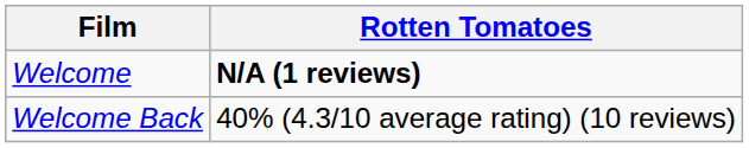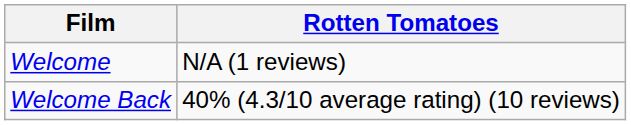Welcome | Rotten Tomatoes: bold -> normal
